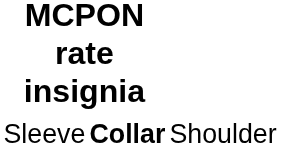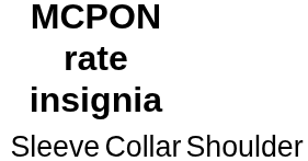Sleeve | column 2: bold -> normal
